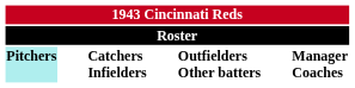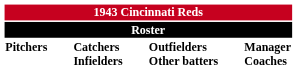Pitchers | column 1: paleturquoise background -> no background
